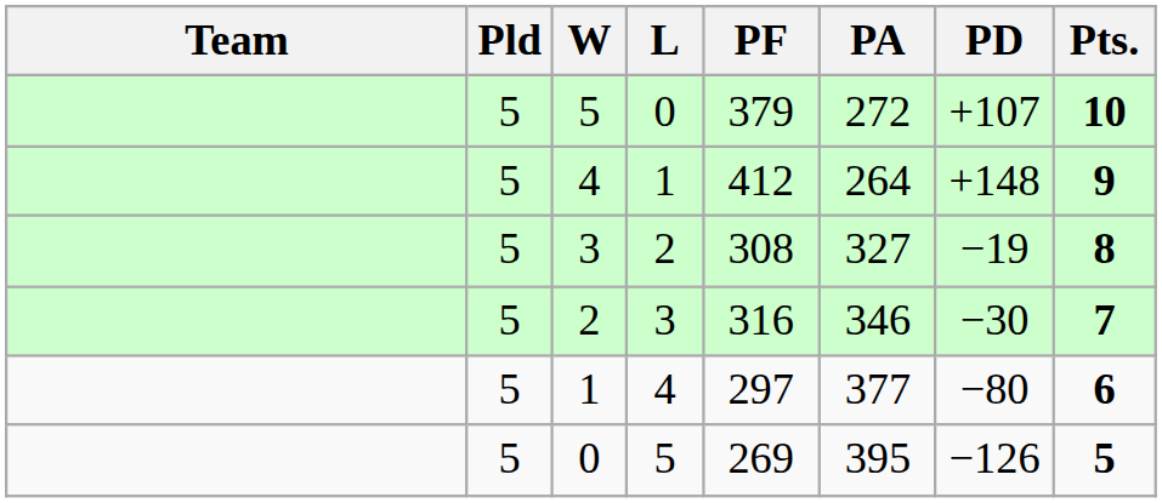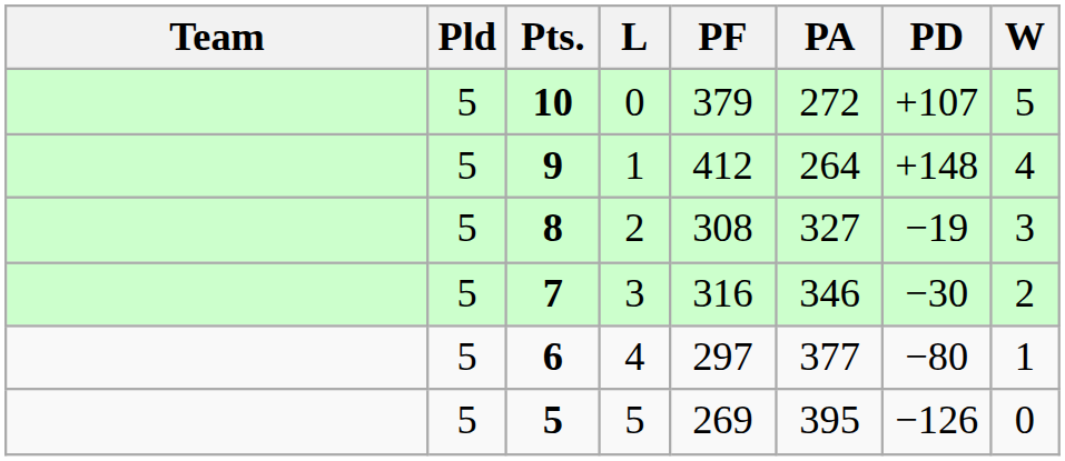columns swapped: W <-> Pts.
